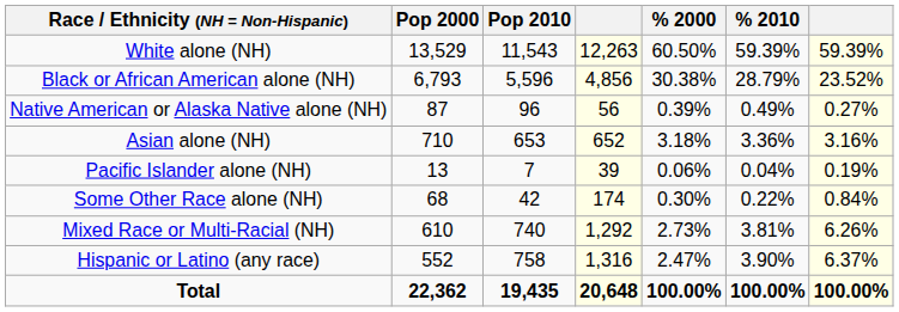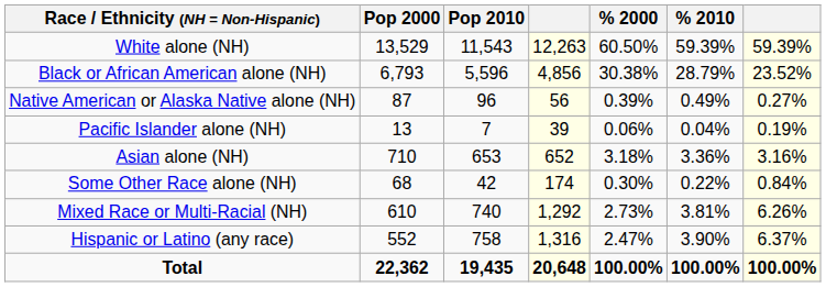rows swapped: Asian alone (NH) <-> Pacific Islander alone (NH)
